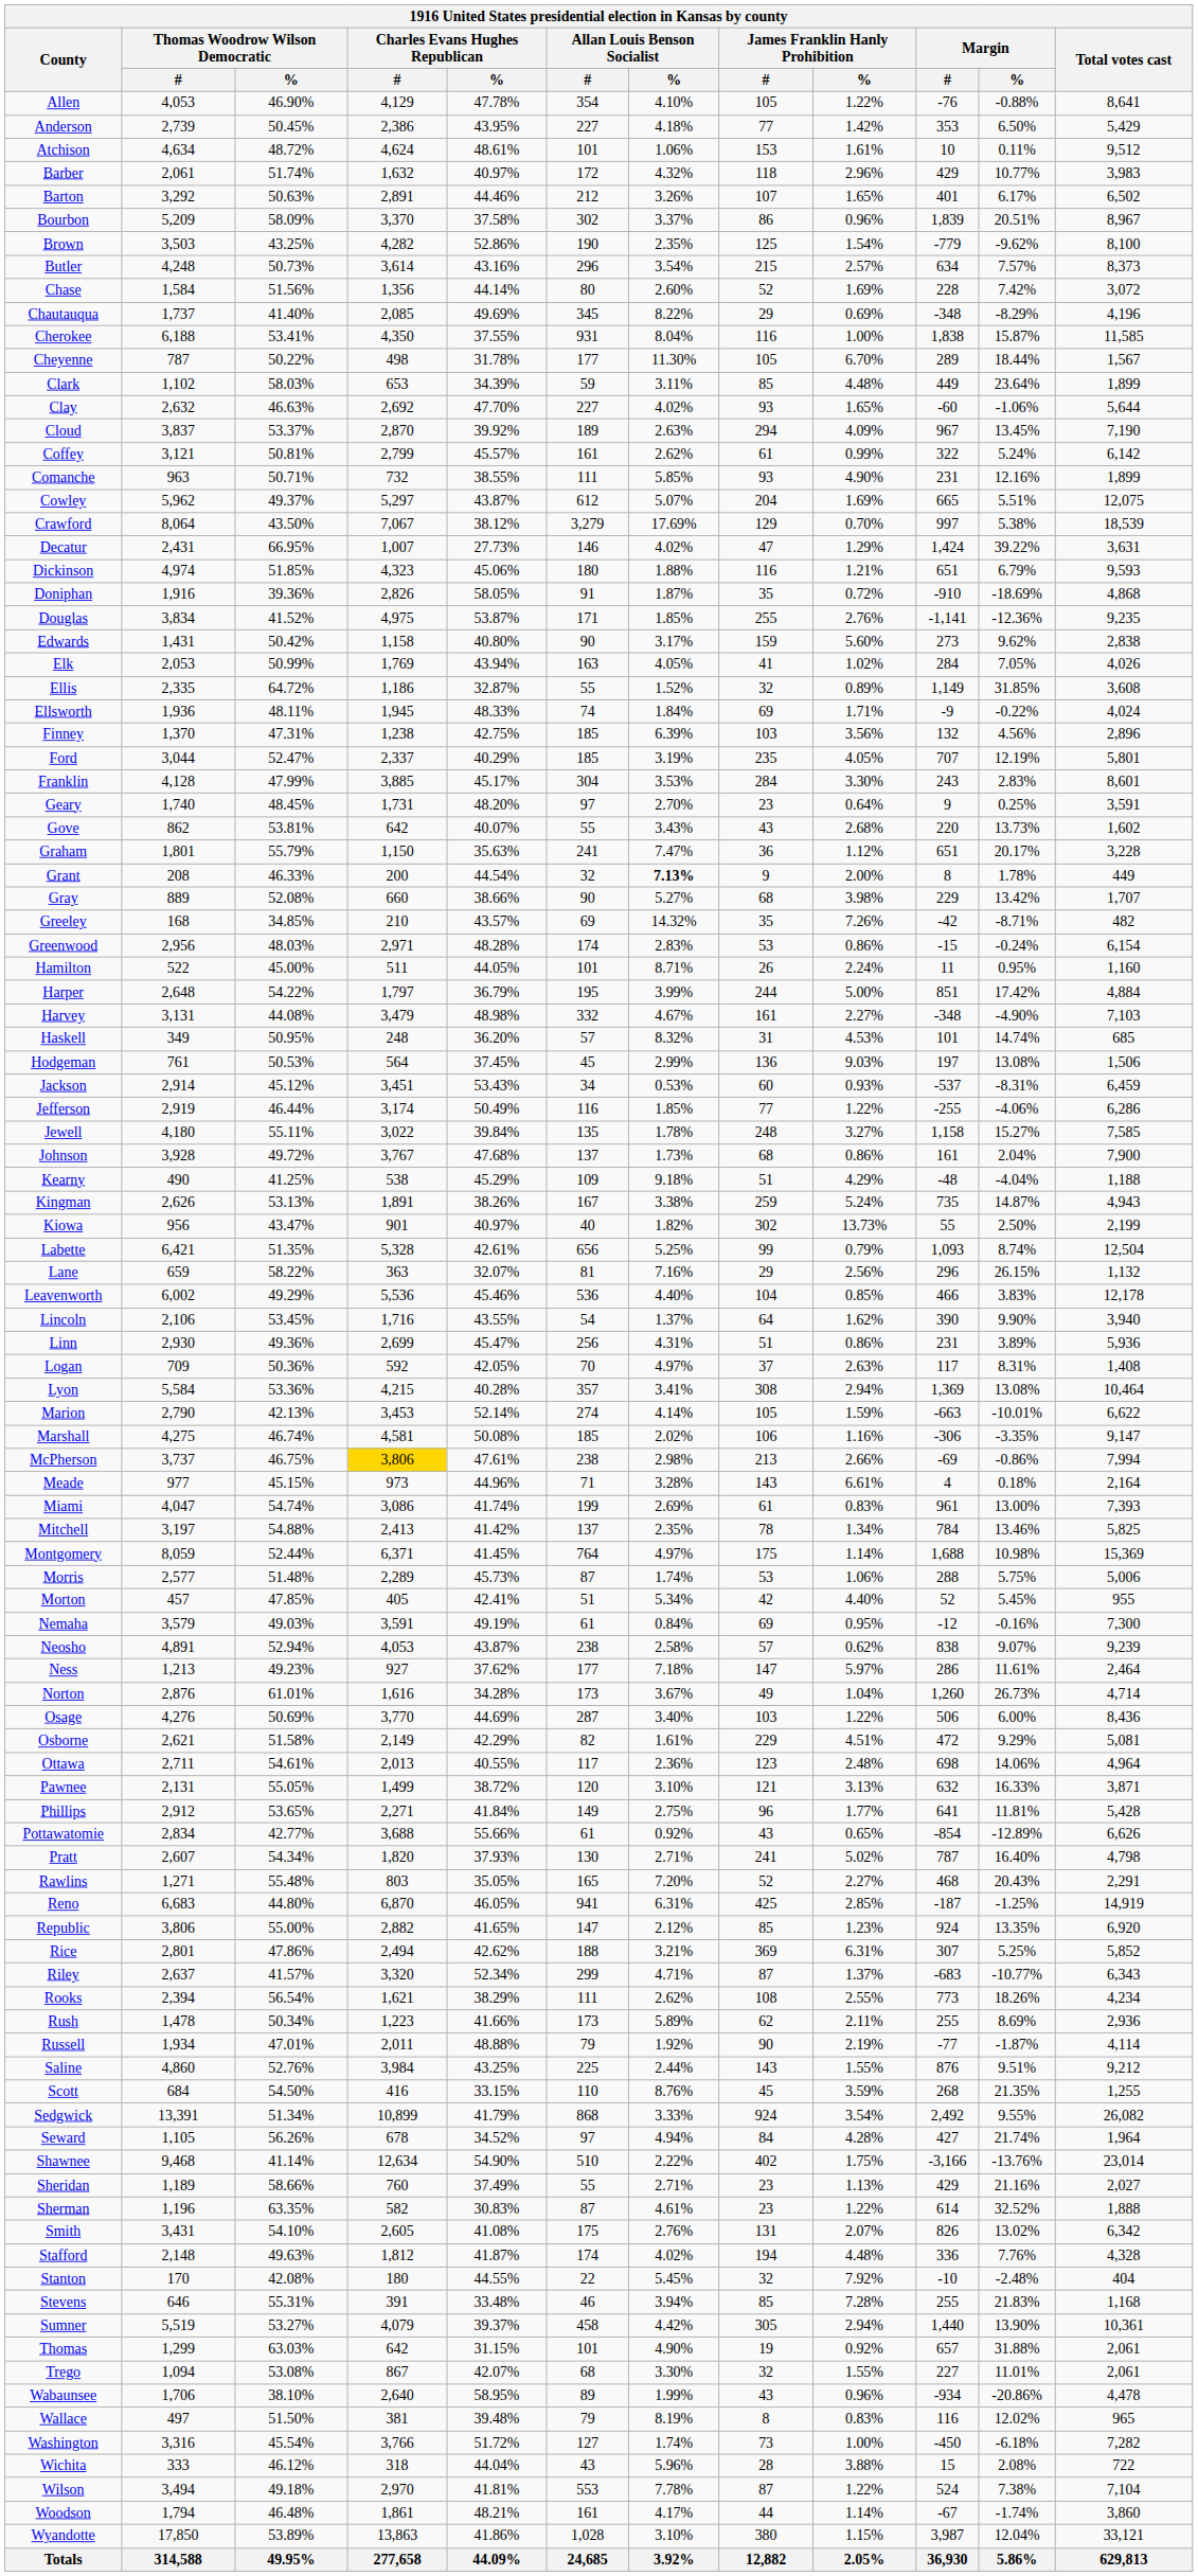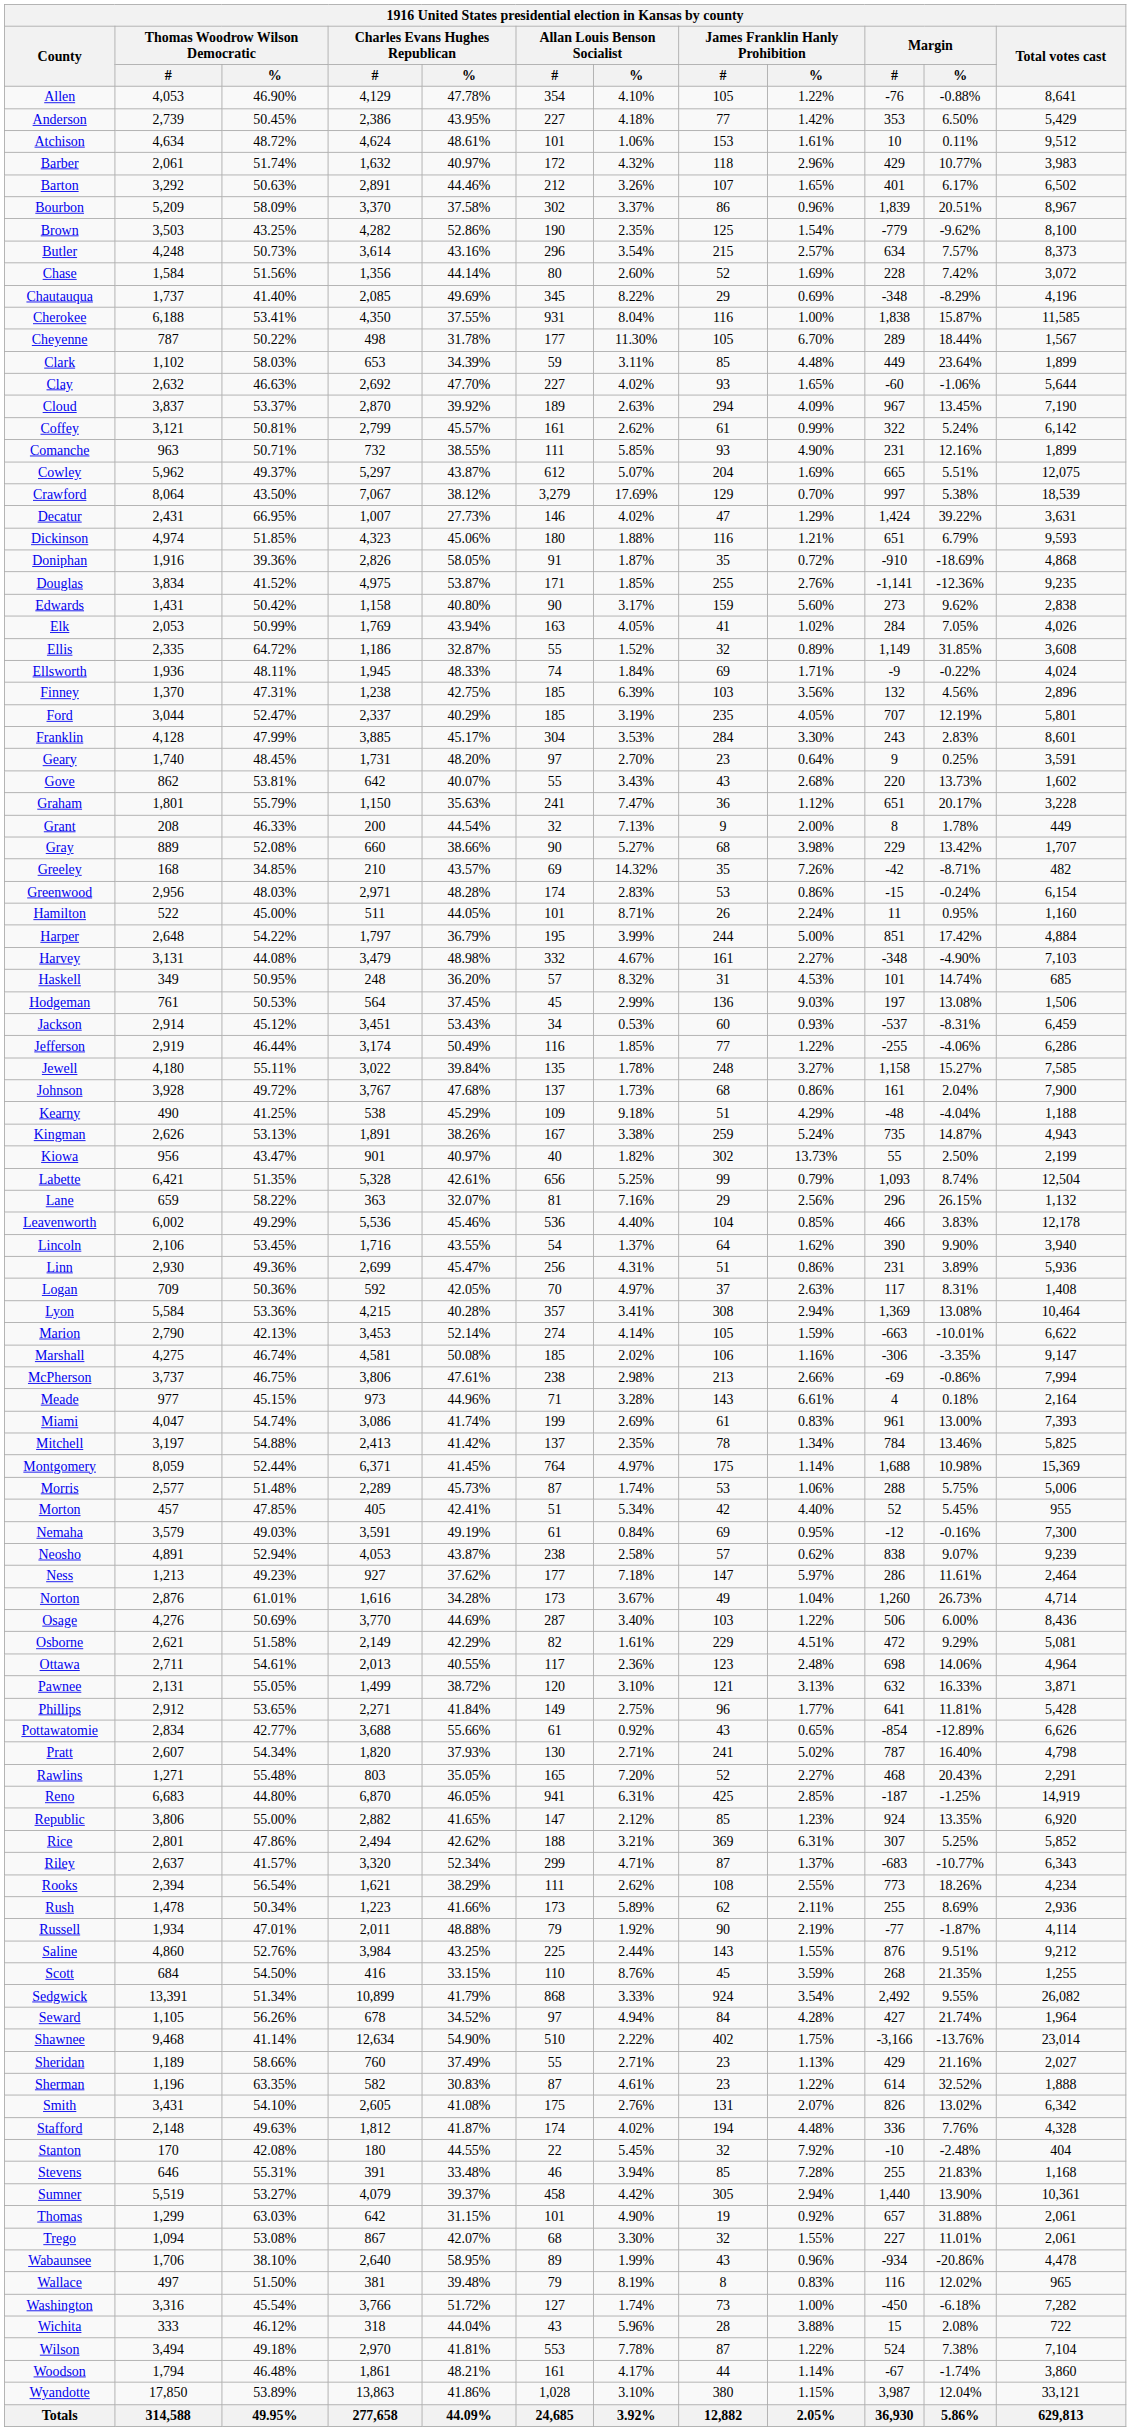Grant | Allan Louis Benson Socialist / %: bold -> normal
McPherson | Charles Evans Hughes Republican / #: gold background -> no background
